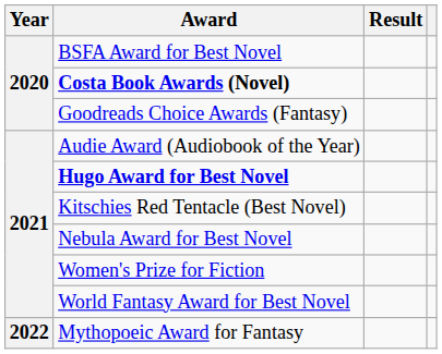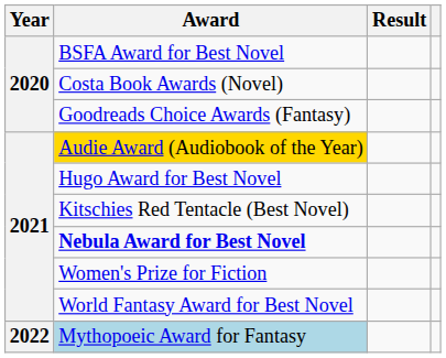Costa Book Awards (Novel) | Award: bold -> normal
Audie Award (Audiobook of the Year) | Award: no background -> gold background
Hugo Award for Best Novel | Award: bold -> normal
Nebula Award for Best Novel | Award: normal -> bold
Mythopoeic Award for Fantasy | Award: no background -> lightblue background
